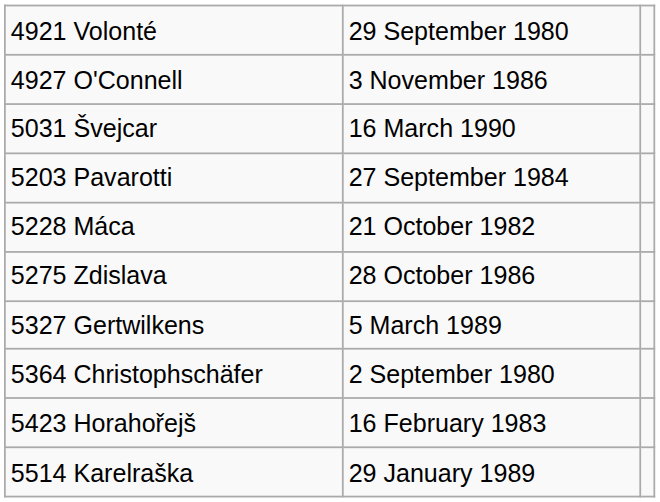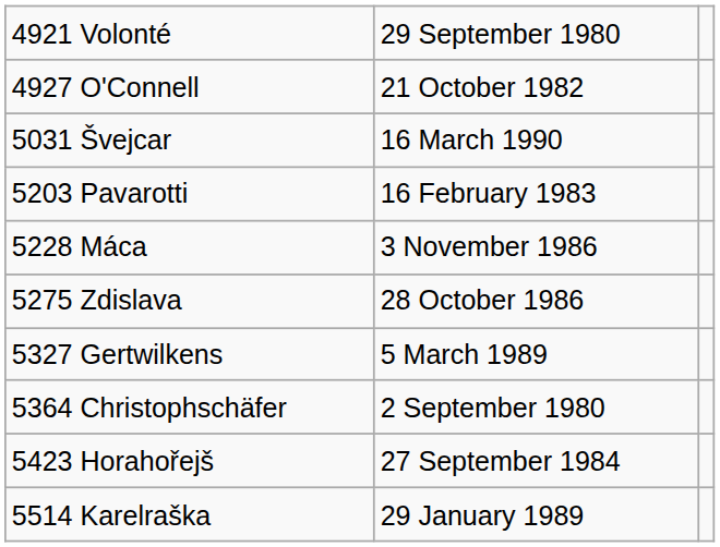4927 O'Connell | column 2: 3 November 1986 -> 21 October 1982
5203 Pavarotti | column 2: 27 September 1984 -> 16 February 1983
5228 Máca | column 2: 21 October 1982 -> 3 November 1986
5423 Horahořejš | column 2: 16 February 1983 -> 27 September 1984
